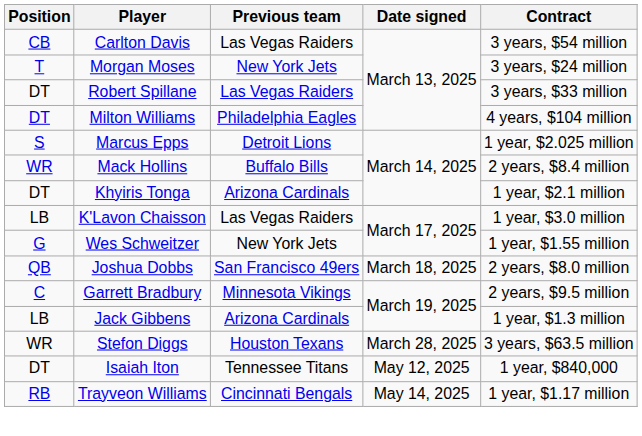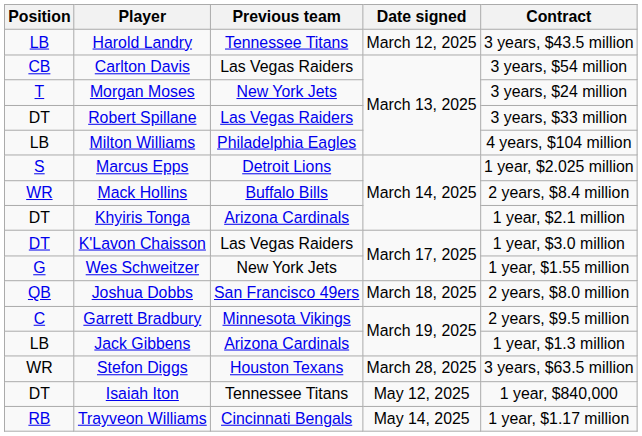+ row: LB | Harold Landry | Tennessee Titans | March 12, 2025 | 3 years, $43.5 million
Milton Williams | Position: DT -> LB
K'Lavon Chaisson | Position: LB -> DT
